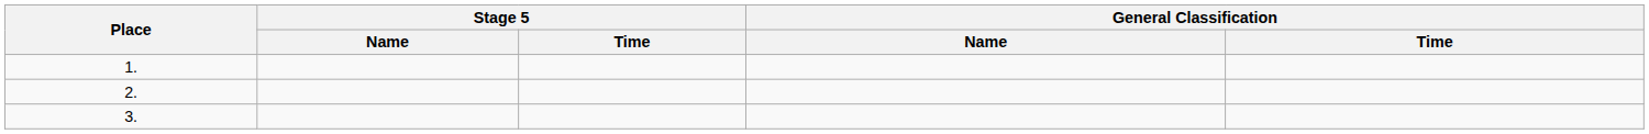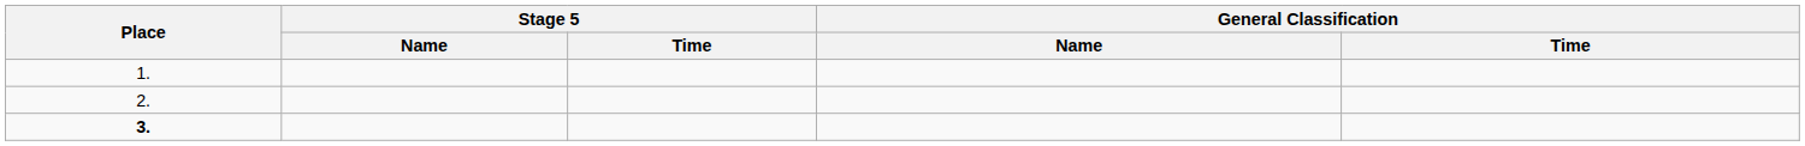3. | Place: normal -> bold
